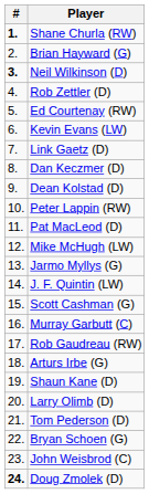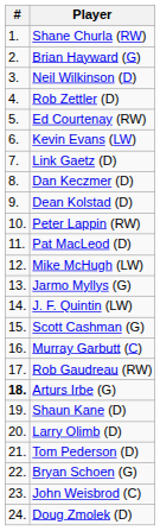Shane Churla (RW) | #: bold -> normal
Neil Wilkinson (D) | #: bold -> normal
Arturs Irbe (G) | #: normal -> bold
Doug Zmolek (D) | #: bold -> normal
